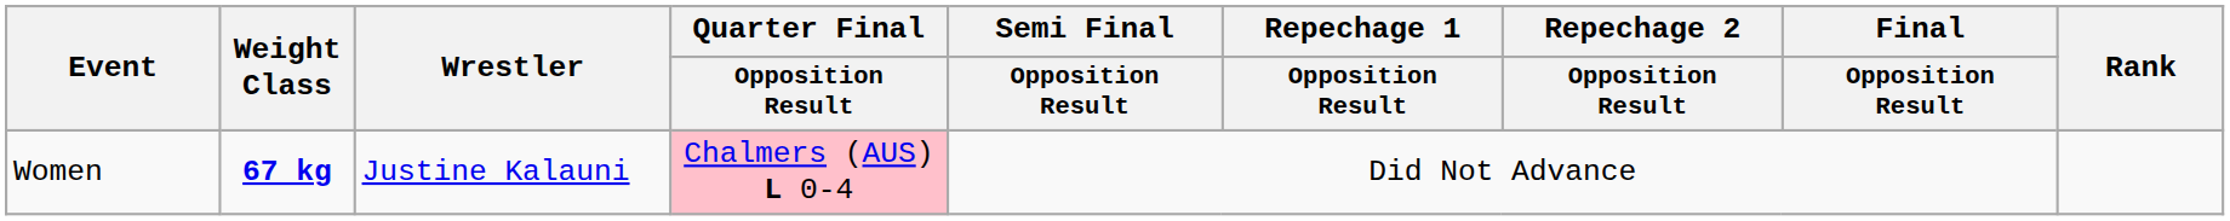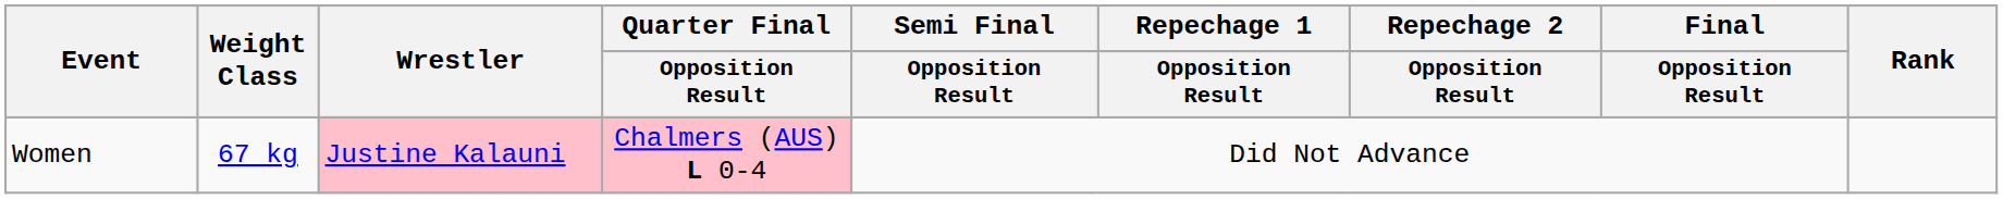Women | Weight Class: bold -> normal
Women | Wrestler: no background -> pink background
